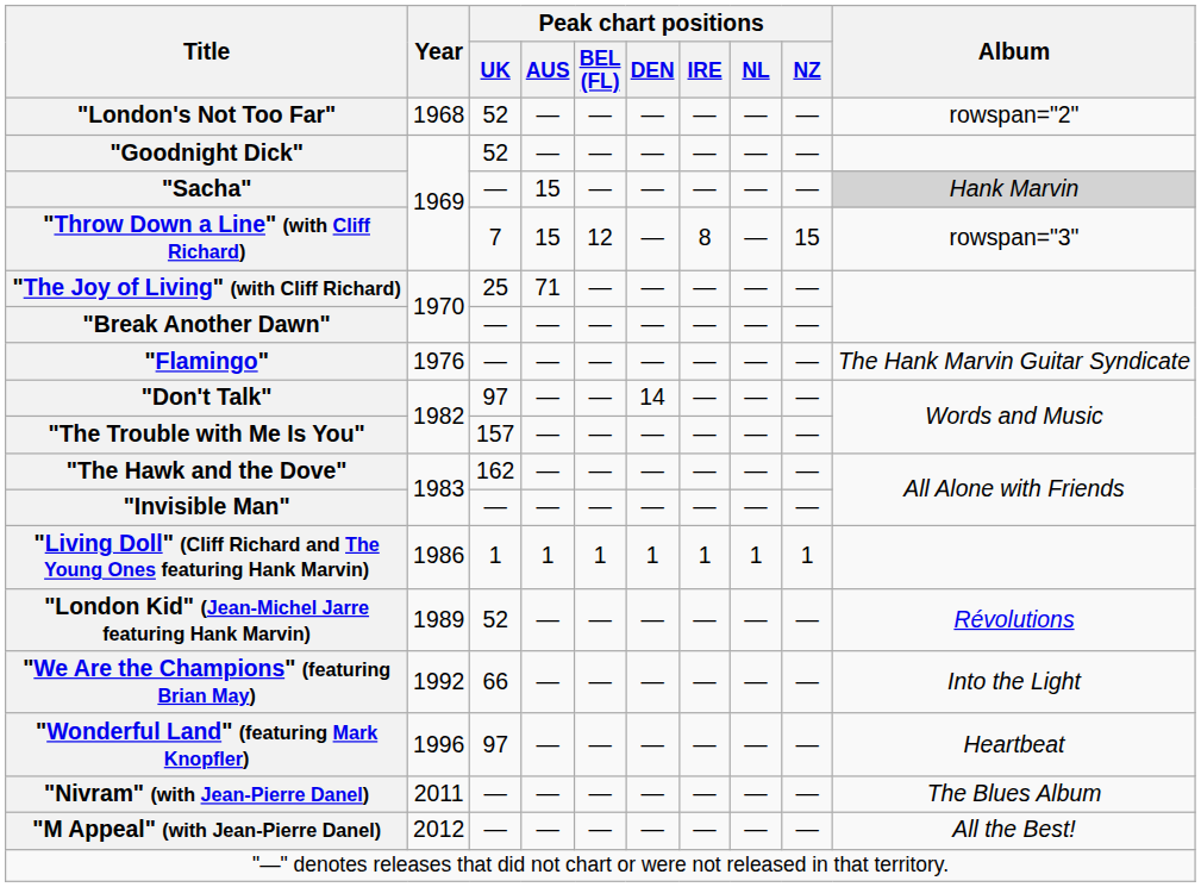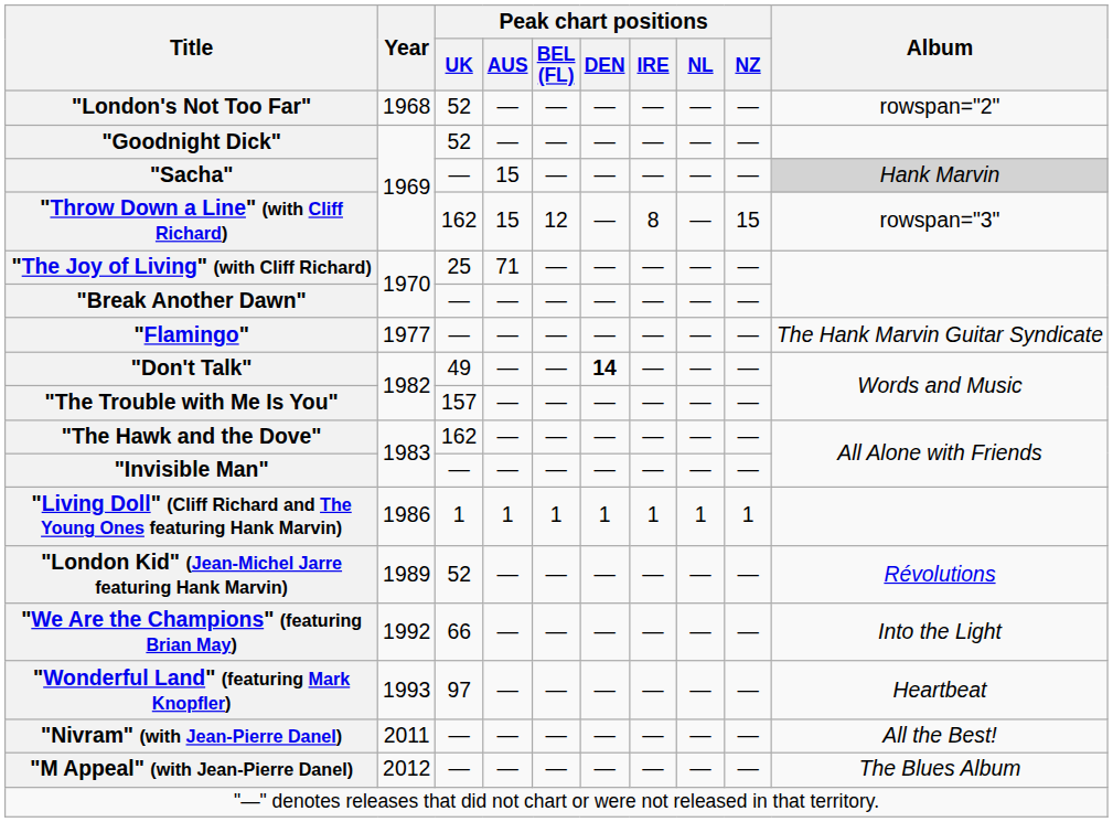"Throw Down a Line" (with Cliff Richard) | Peak chart positions / UK: 7 -> 162
"Flamingo" | Year: 1976 -> 1977
"Don't Talk" | Peak chart positions / UK: 97 -> 49
"Don't Talk" | Peak chart positions / DEN: normal -> bold
"Wonderful Land" (featuring Mark Knopfler) | Year: 1996 -> 1993
"Nivram" (with Jean-Pierre Danel) | Album: The Blues Album -> All the Best!
"M Appeal" (with Jean-Pierre Danel) | Album: All the Best! -> The Blues Album
